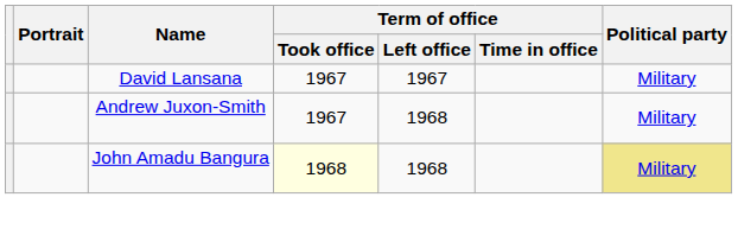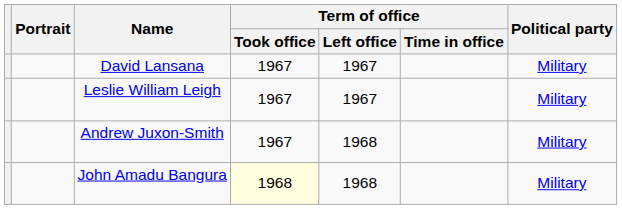+ row: Leslie William Leigh | 1967 | 1967 | Military
John Amadu Bangura | Political party: khaki background -> no background
